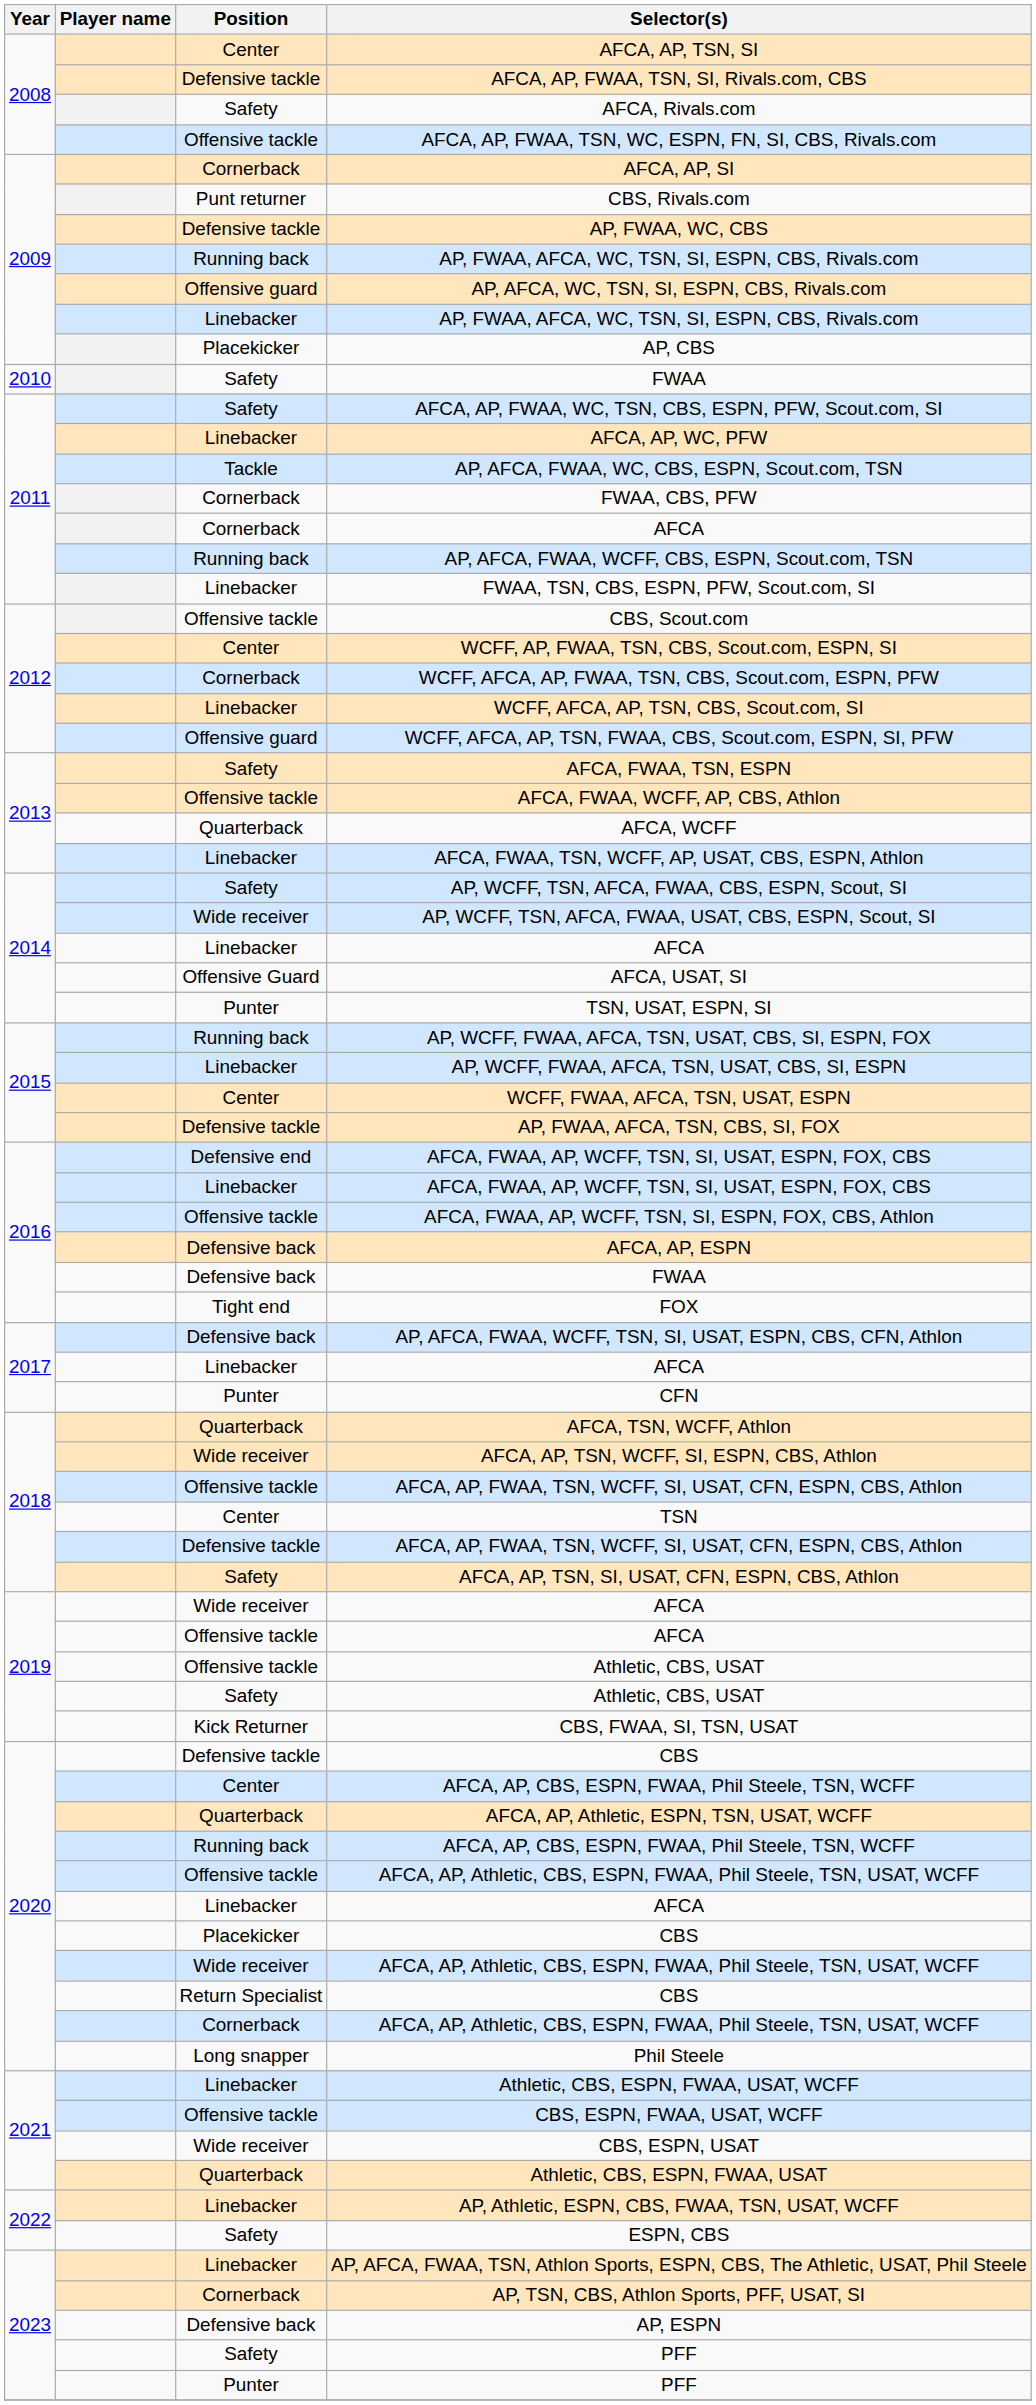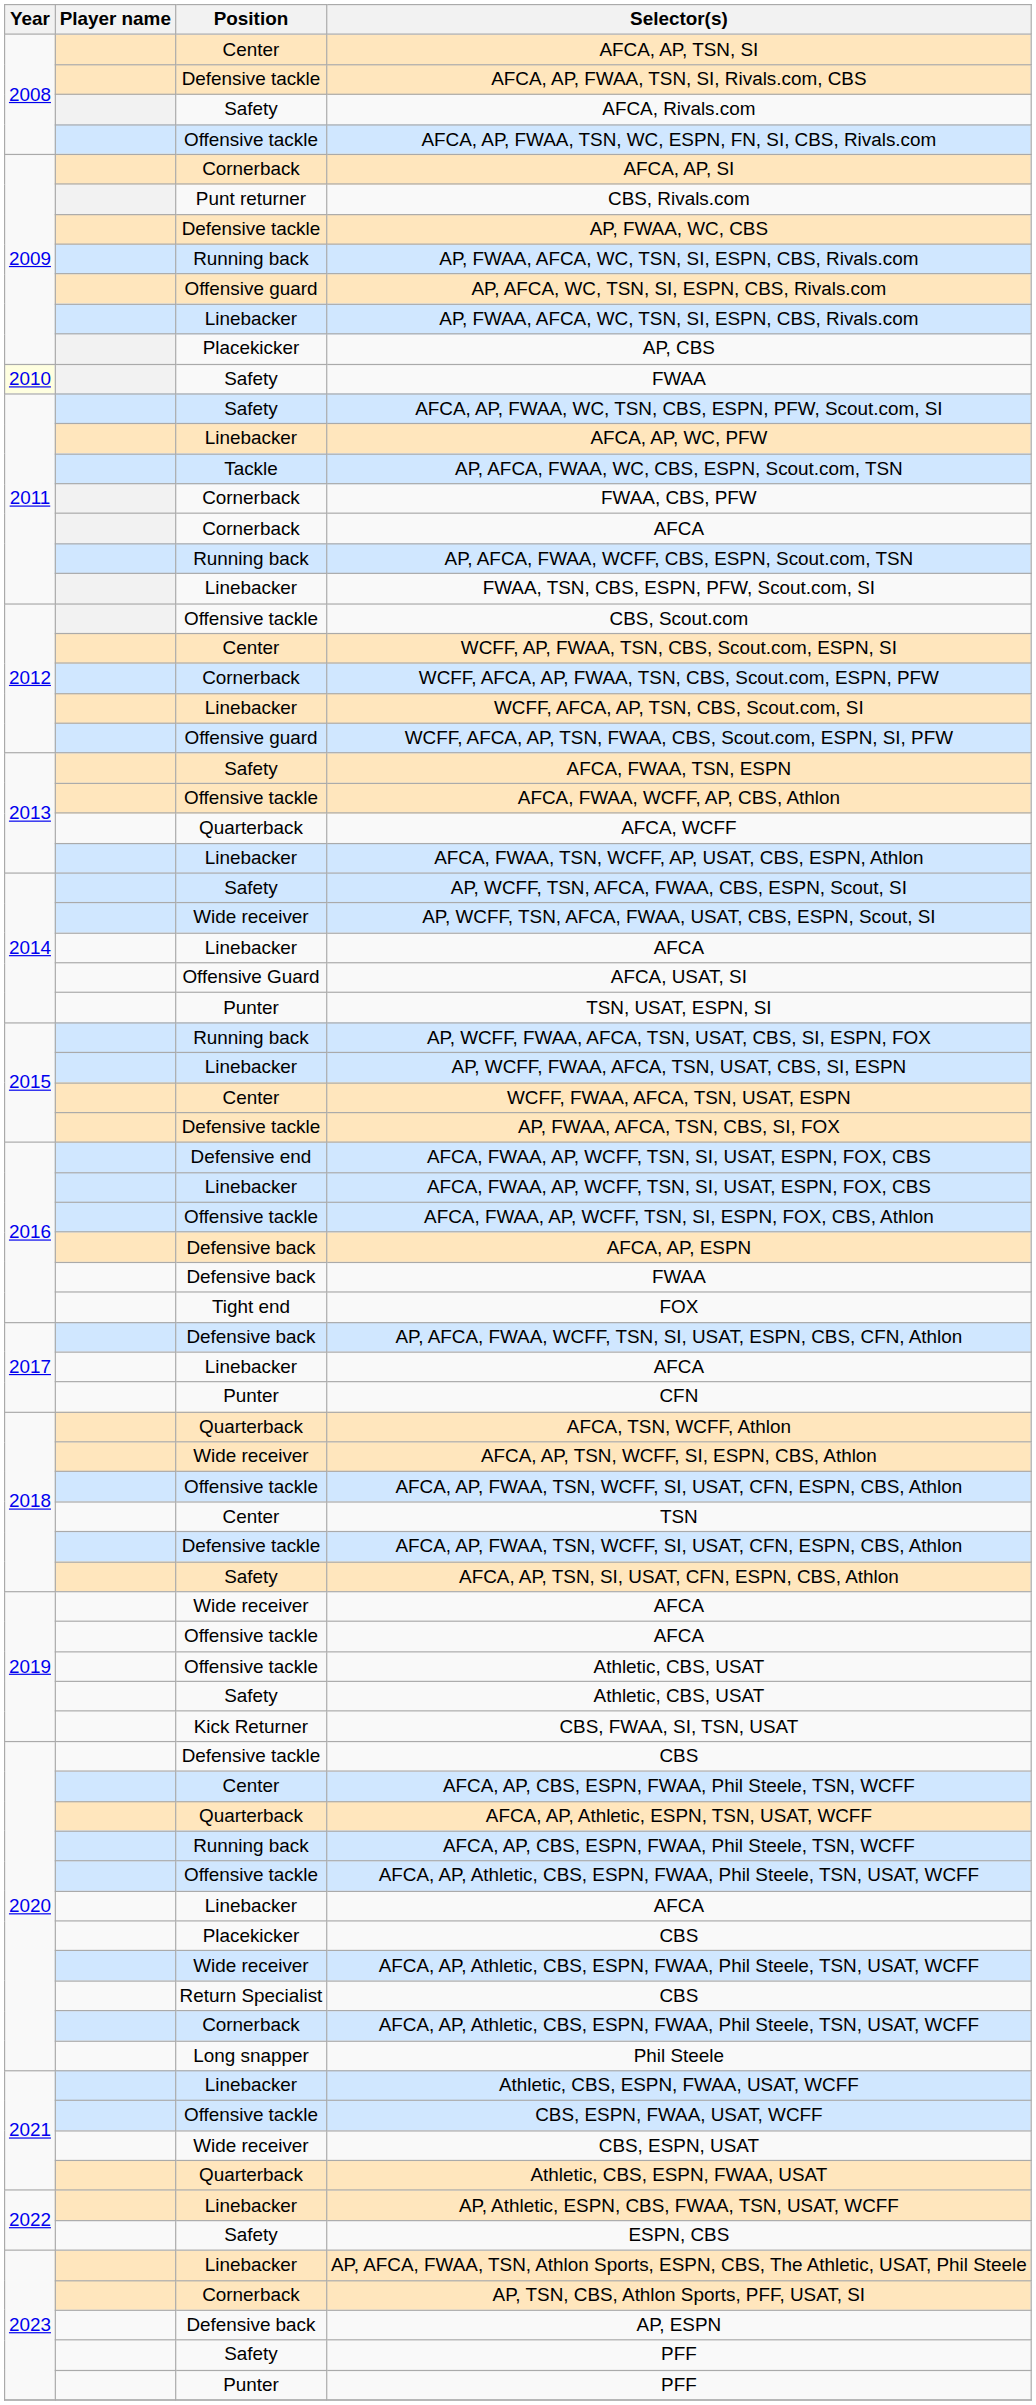Safety / FWAA | Year: no background -> lightyellow background
